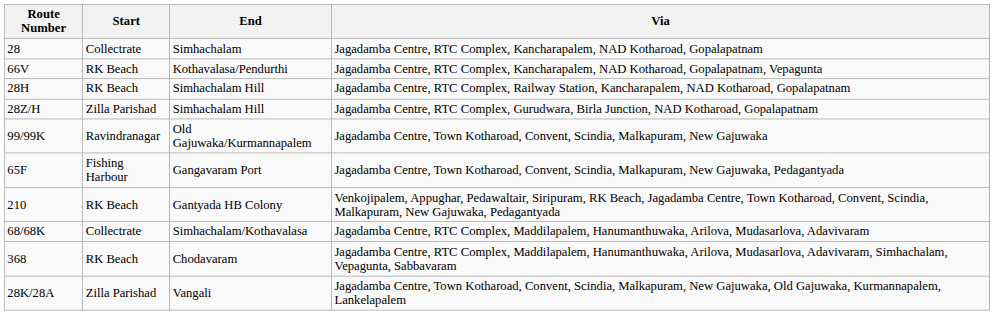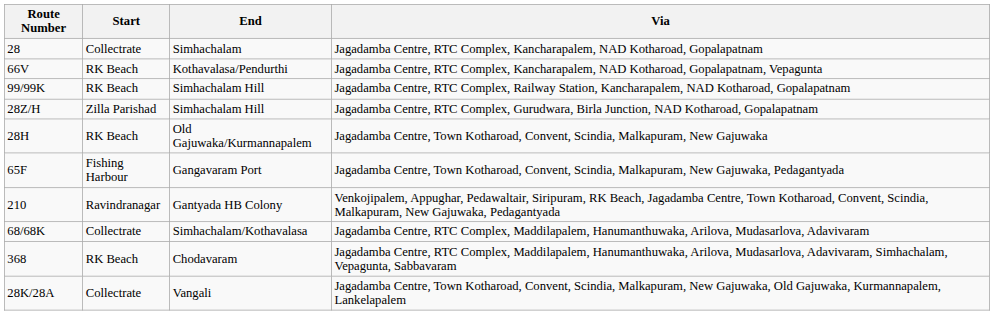row 4 | Route Number: 28H -> 99/99K
row 6 | Route Number: 99/99K -> 28H
row 6 | Start: Ravindranagar -> RK Beach
row 8 | Start: RK Beach -> Ravindranagar
row 11 | Start: Zilla Parishad -> Collectrate
